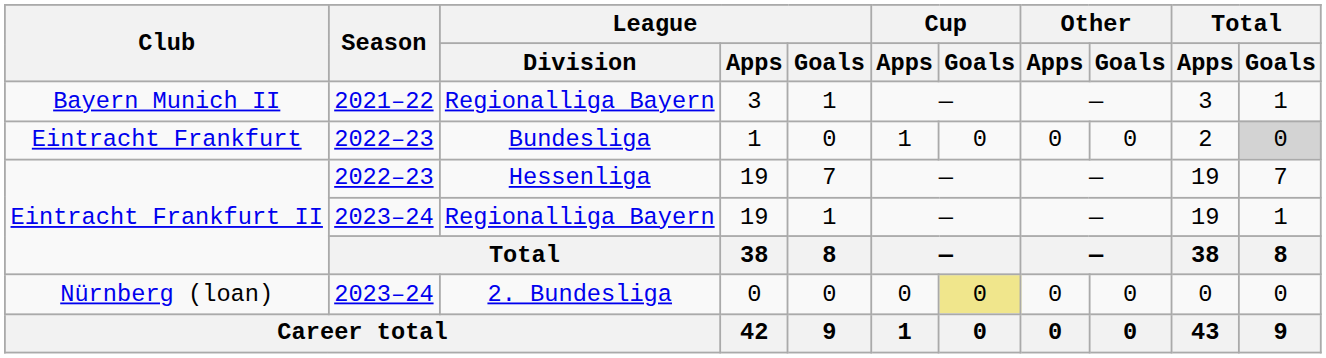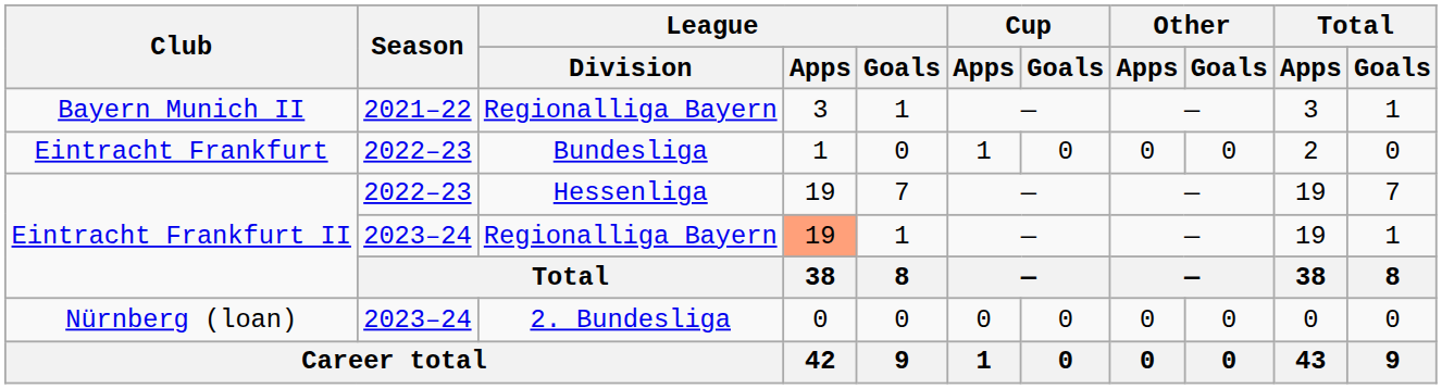Eintracht Frankfurt | Total / Goals: lightgrey background -> no background
Eintracht Frankfurt II / Regionalliga Bayern | League / Apps: no background -> lightsalmon background
Nürnberg (loan) | Cup / Goals: khaki background -> no background
